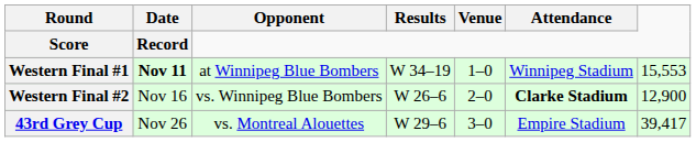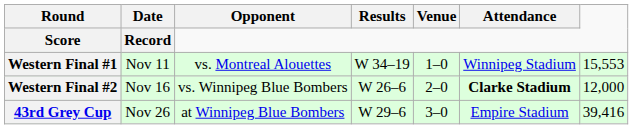Western Final #1 | Date / Record: bold -> normal
Western Final #1 | Opponent: at Winnipeg Blue Bombers -> vs. Montreal Alouettes
Western Final #2 | column 7: 12,900 -> 12,000
43rd Grey Cup | Opponent: vs. Montreal Alouettes -> at Winnipeg Blue Bombers
43rd Grey Cup | column 7: 39,417 -> 39,416
